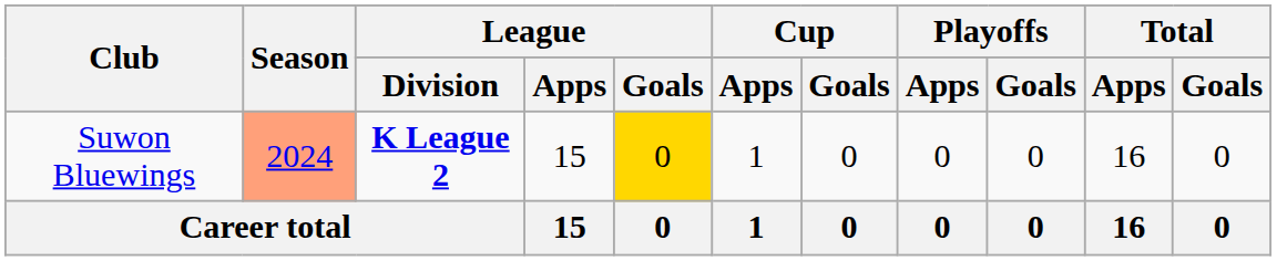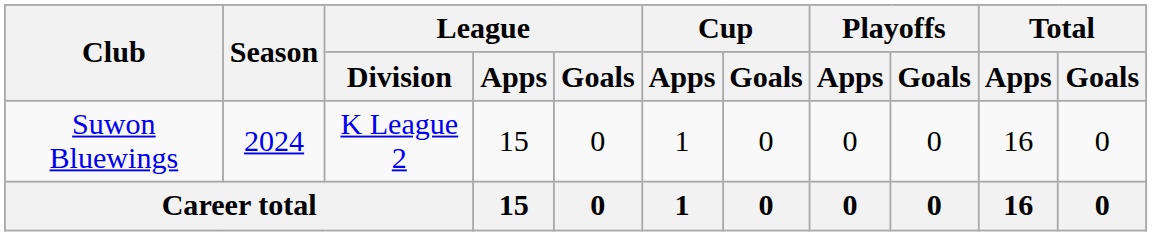Suwon Bluewings | Season: lightsalmon background -> no background
Suwon Bluewings | League / Division: bold -> normal
Suwon Bluewings | League / Goals: gold background -> no background
